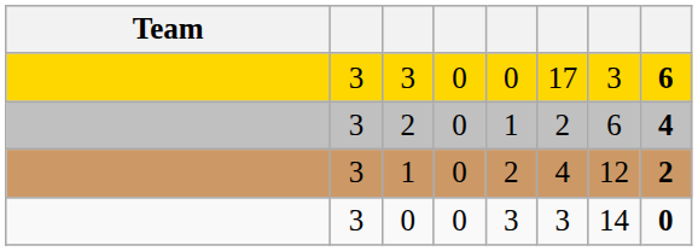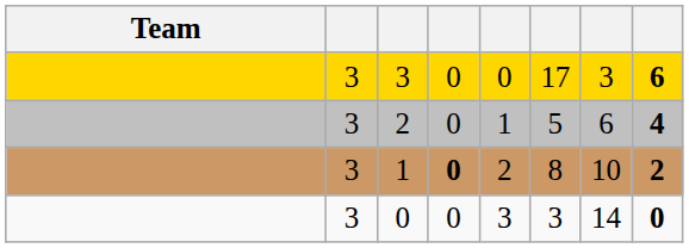row 3 | column 6: 2 -> 5
row 4 | column 4: normal -> bold
row 4 | column 6: 4 -> 8
row 4 | column 7: 12 -> 10
